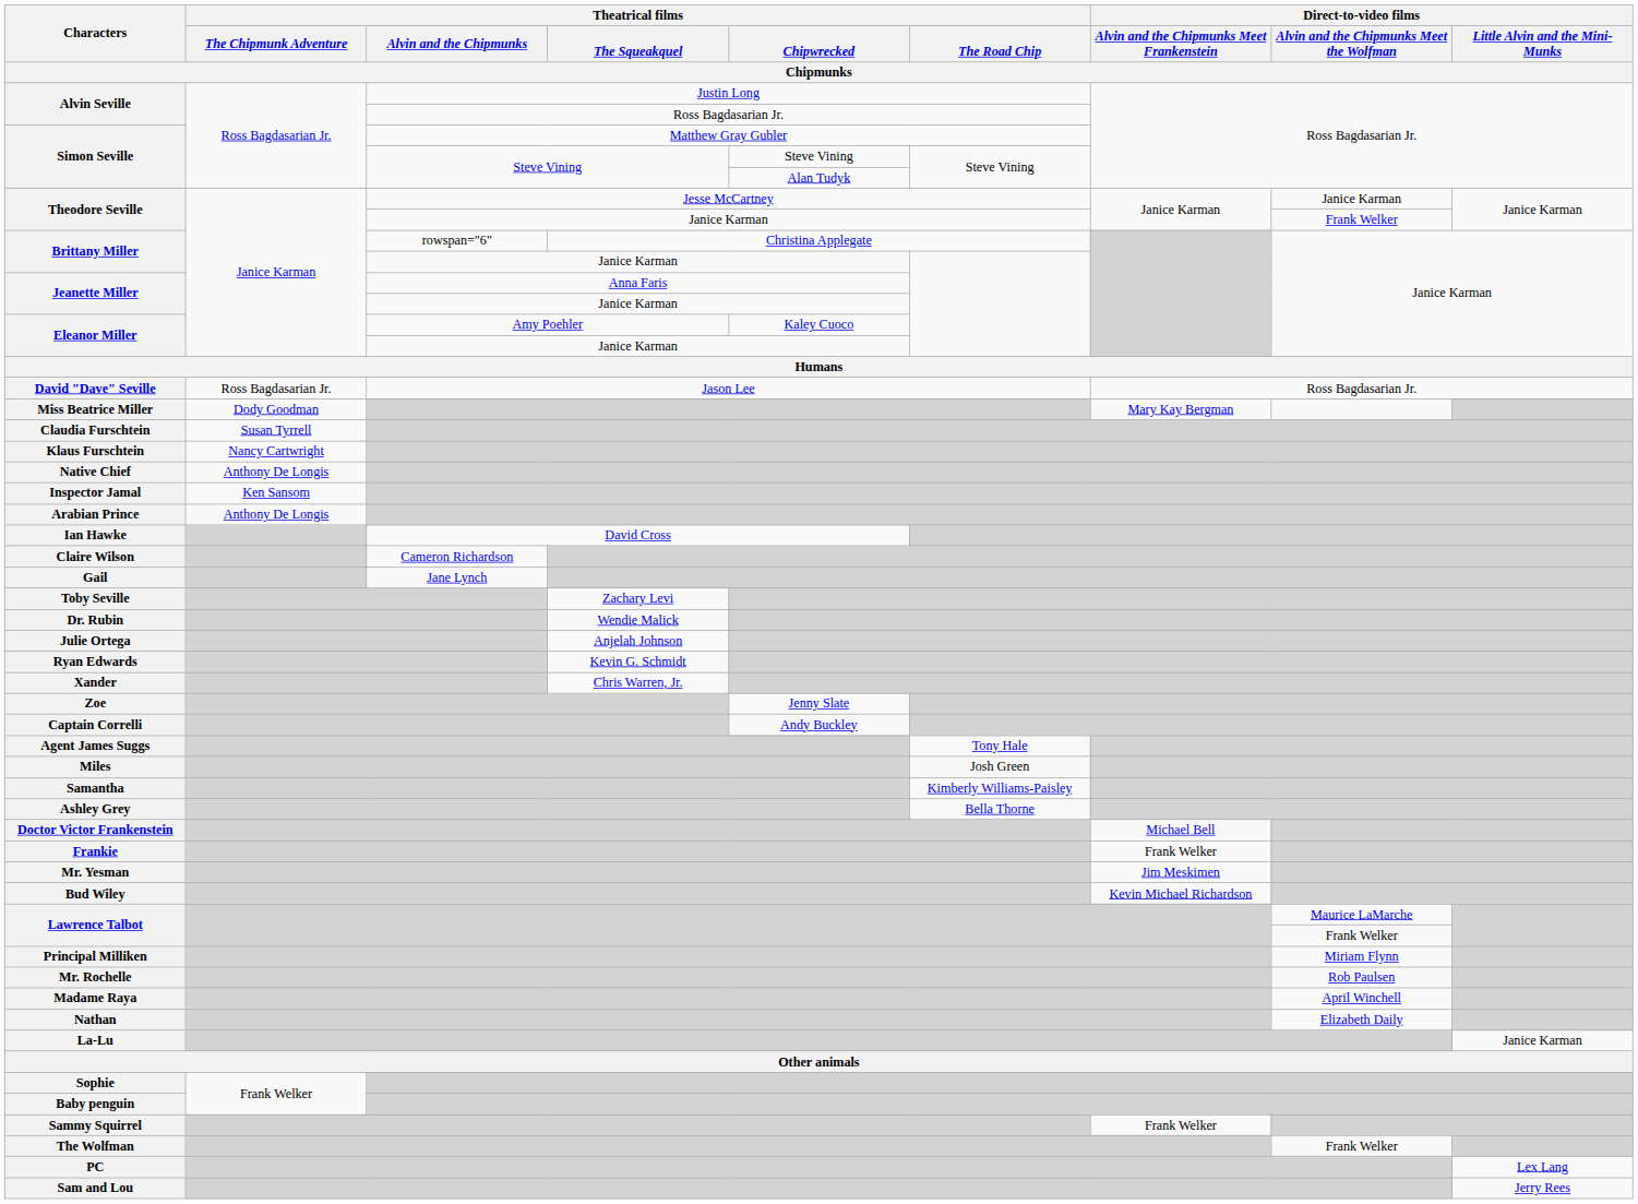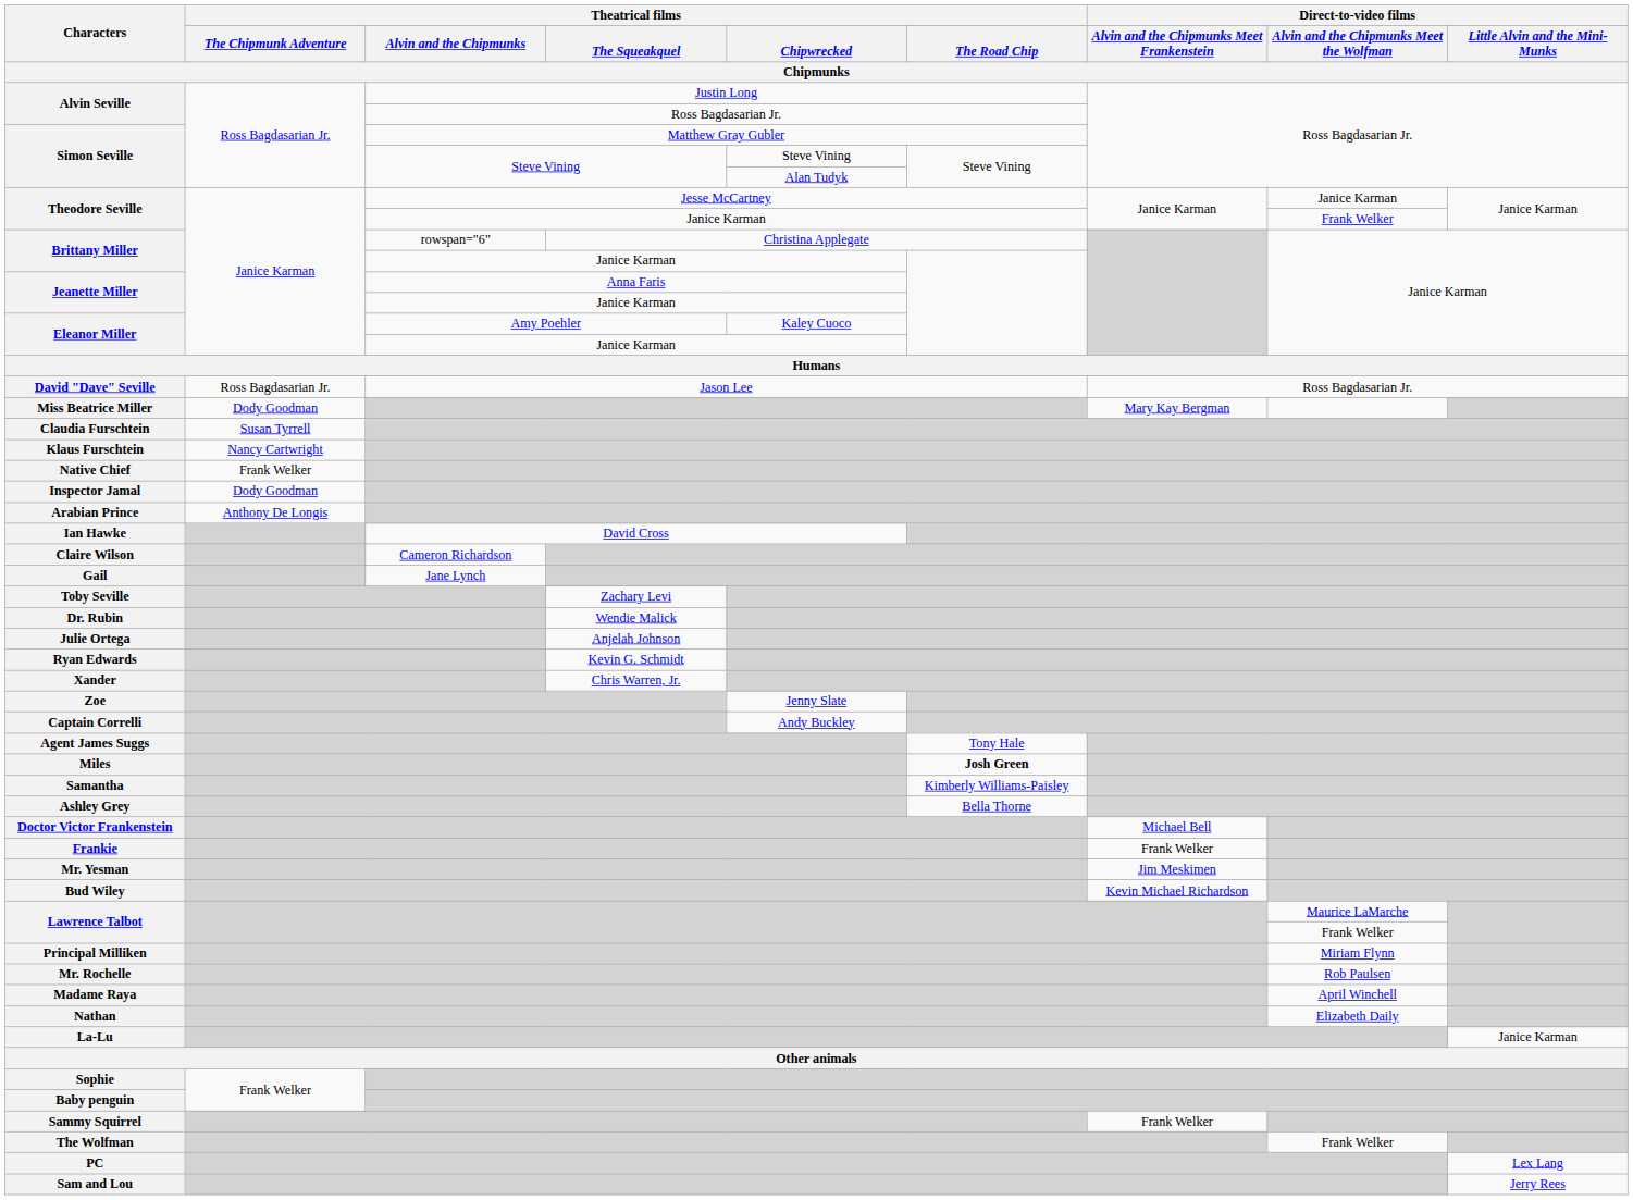Native Chief | Theatrical films / The Chipmunk Adventure: Anthony De Longis -> Frank Welker
Inspector Jamal | Theatrical films / The Chipmunk Adventure: Ken Sansom -> Dody Goodman
Miles | Theatrical films / The Road Chip: normal -> bold
